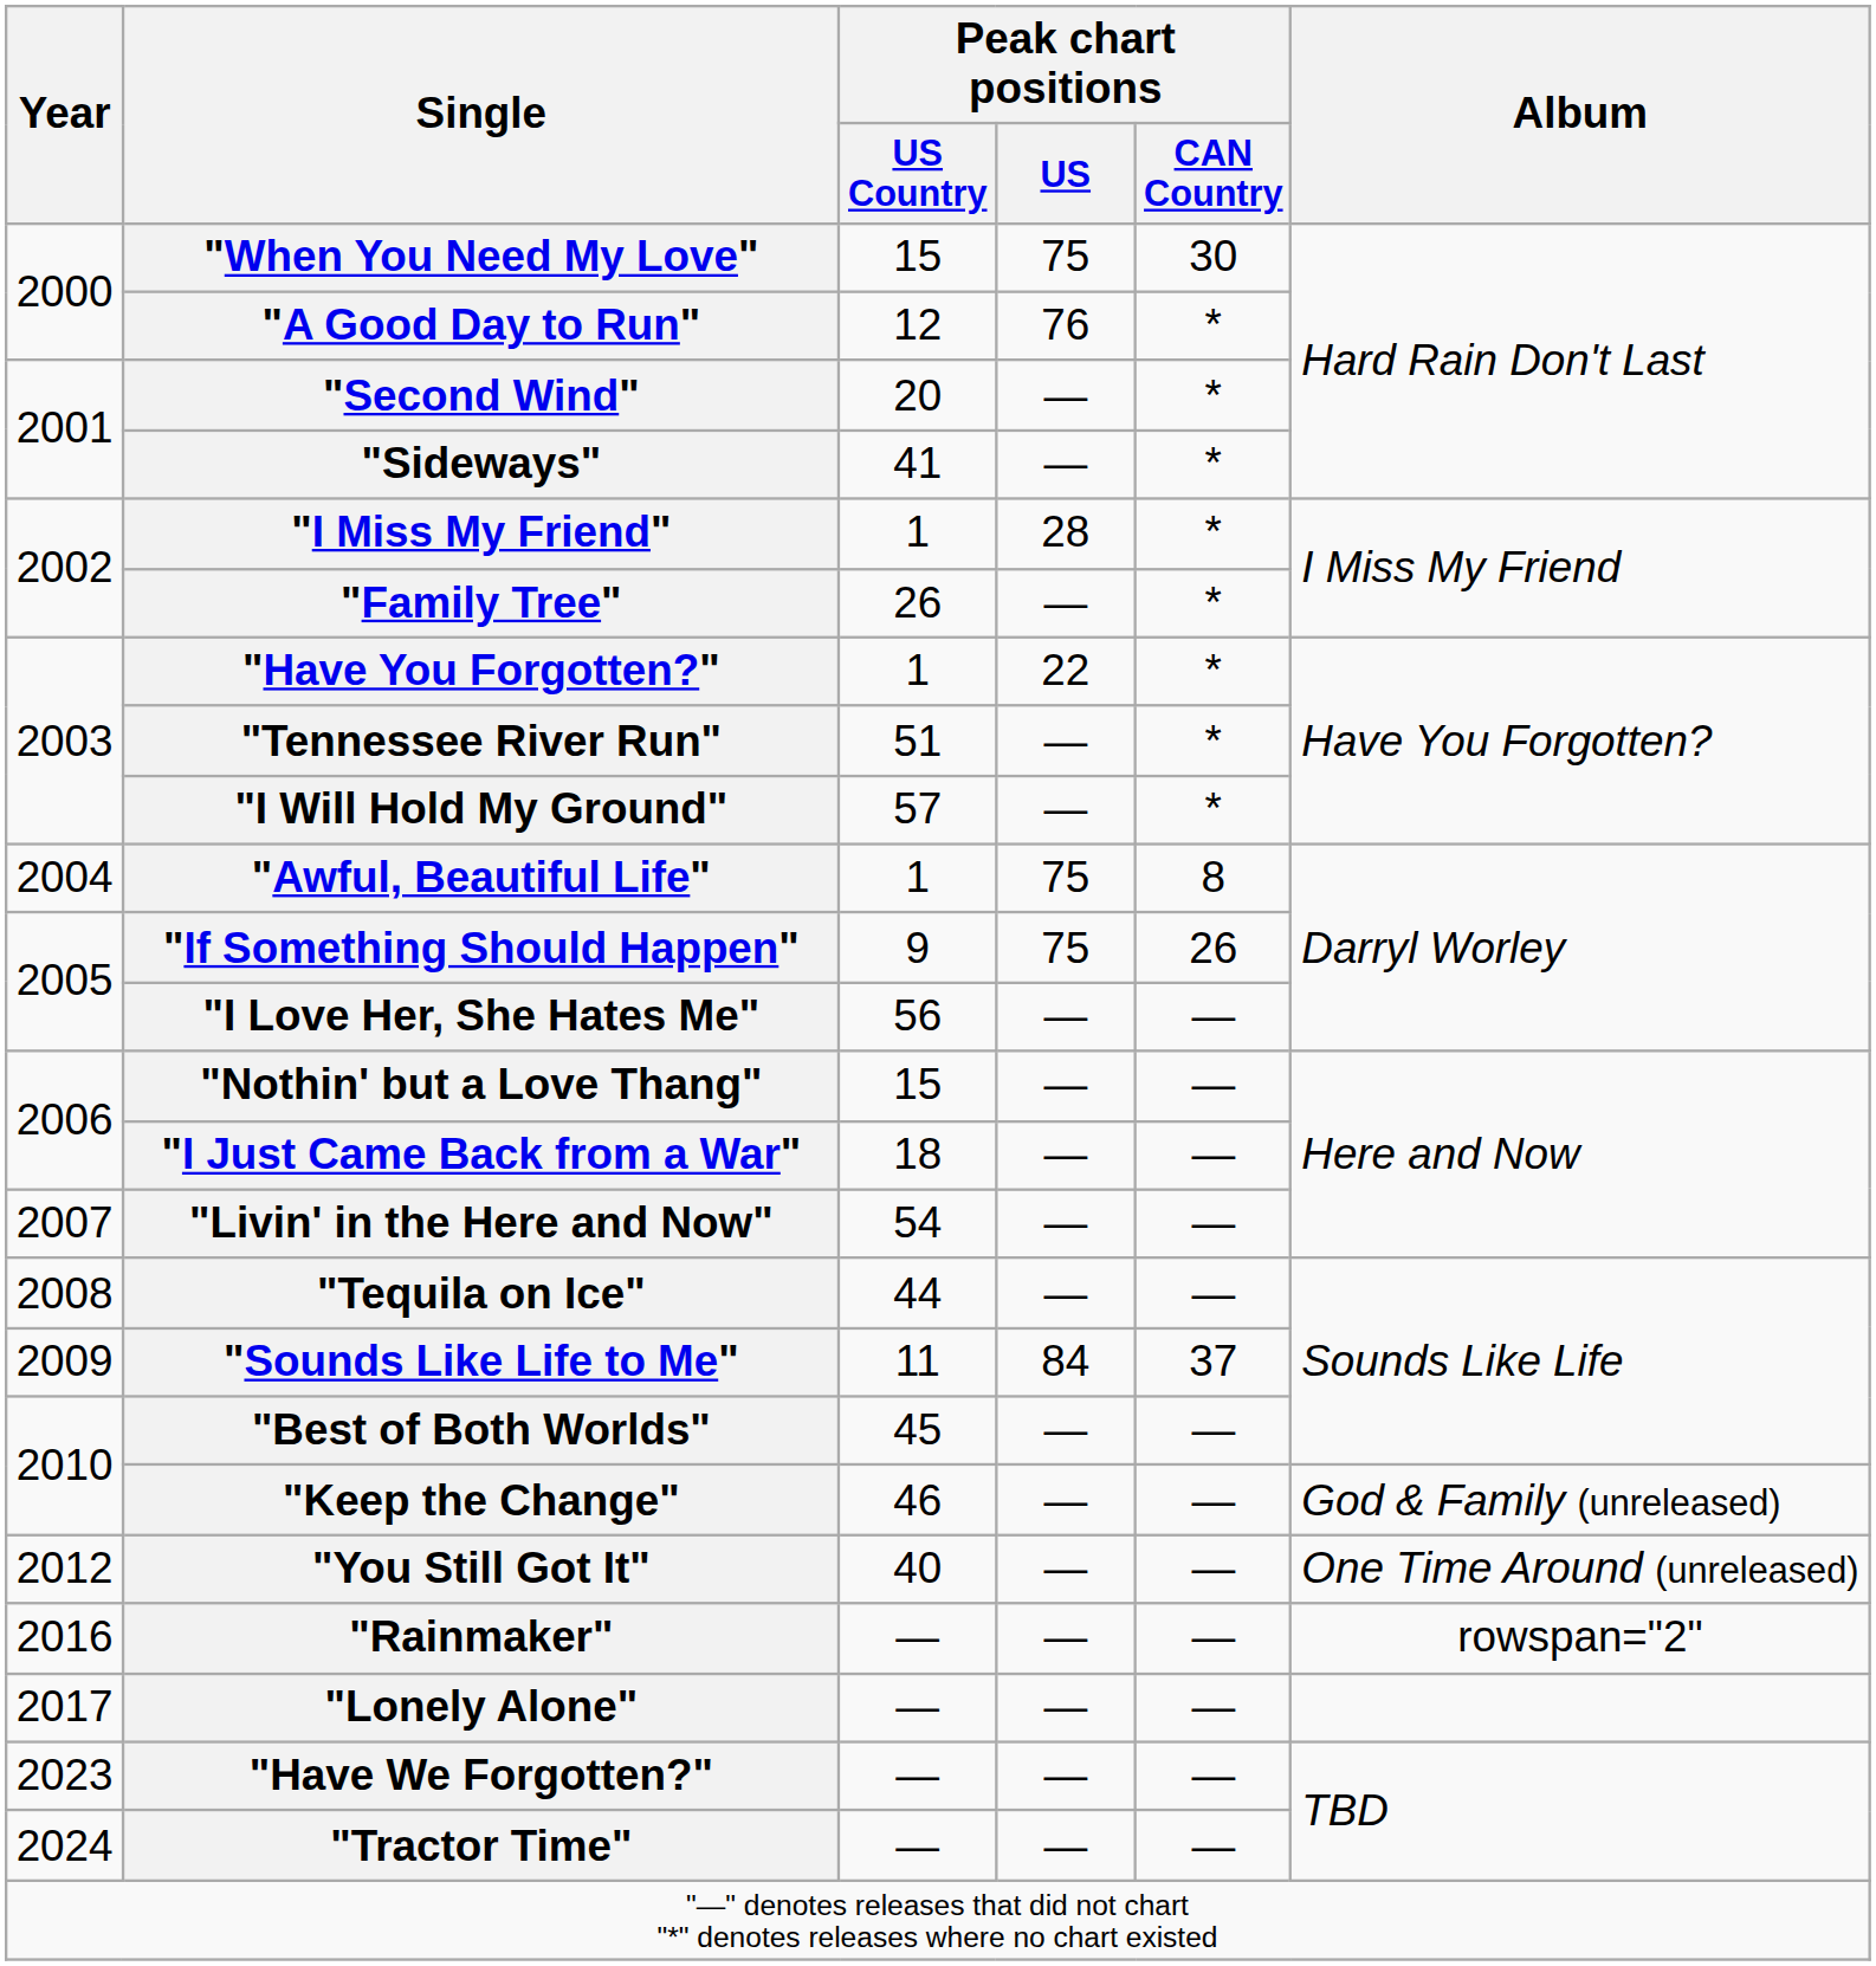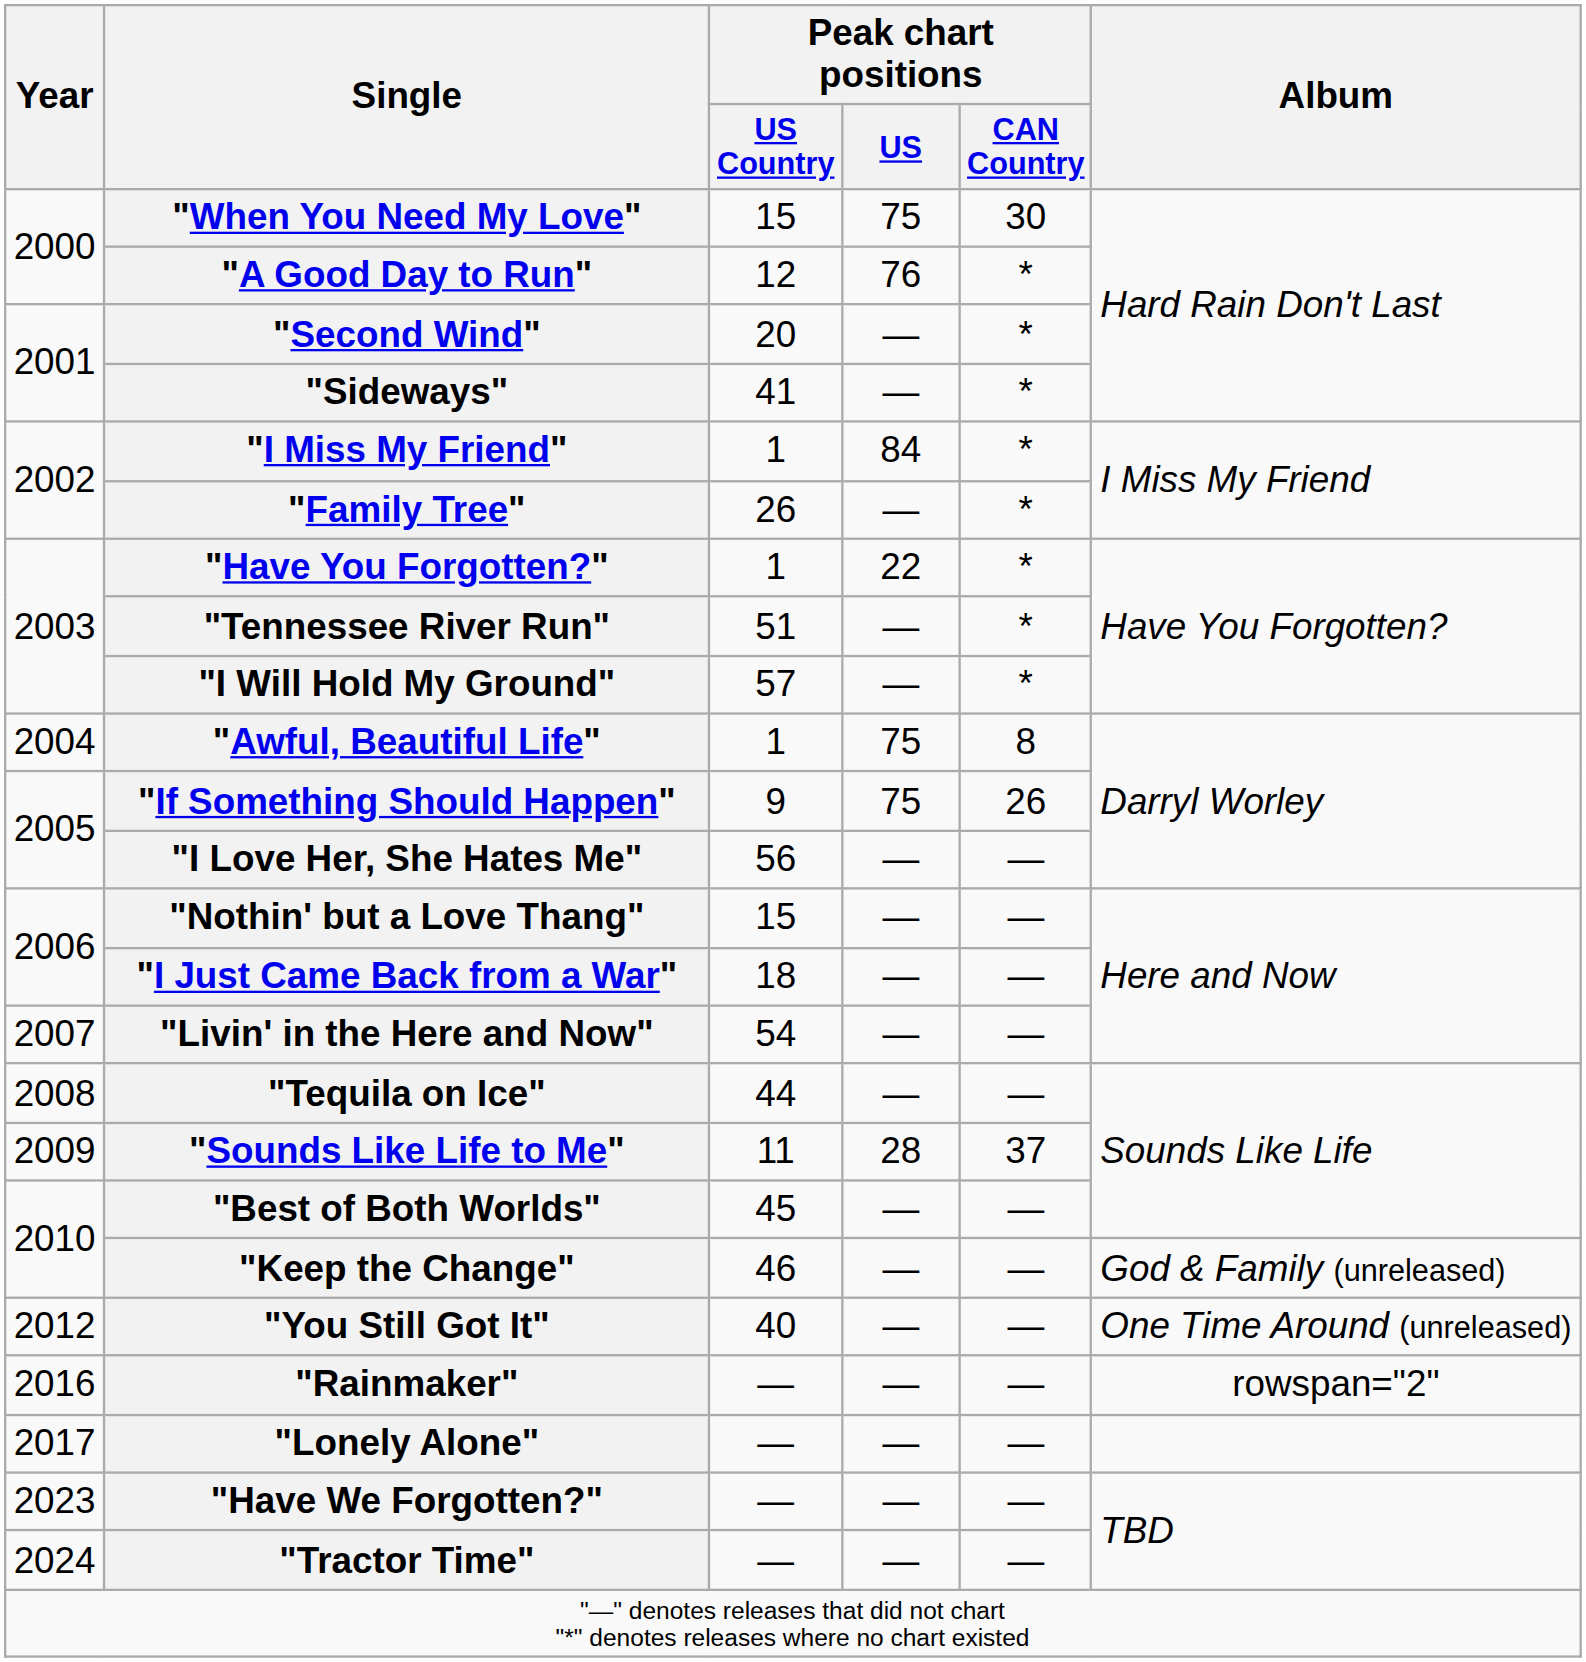"I Miss My Friend" | Peak chart positions / US: 28 -> 84
"Sounds Like Life to Me" | Peak chart positions / US: 84 -> 28
